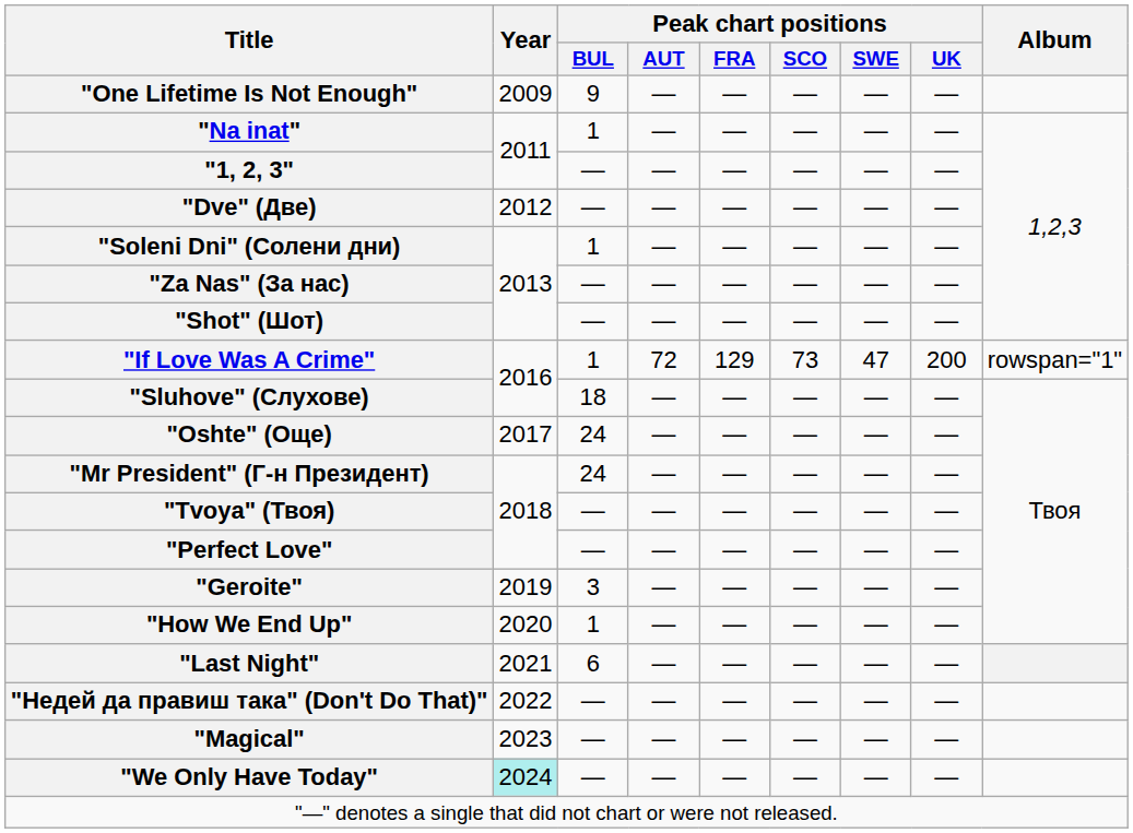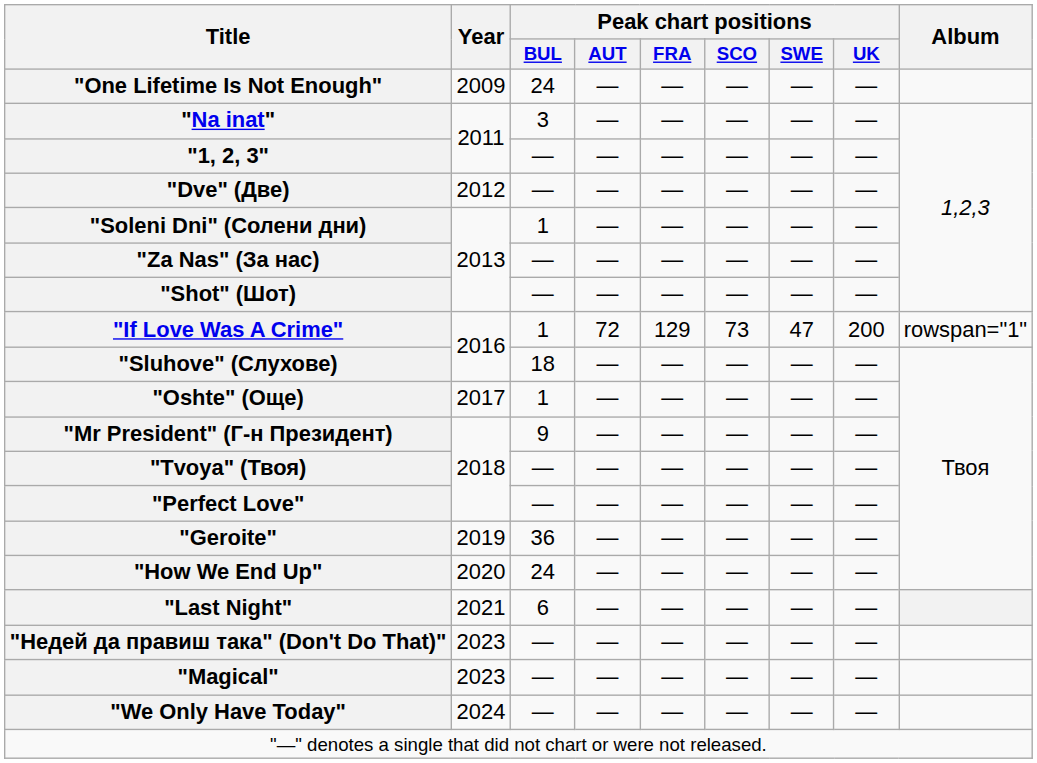"One Lifetime Is Not Enough" | Peak chart positions / BUL: 9 -> 24
"Na inat" | Peak chart positions / BUL: 1 -> 3
"Oshte" (Още) | Peak chart positions / BUL: 24 -> 1
"Mr President" (Г-н Президент) | Peak chart positions / BUL: 24 -> 9
"Geroite" | Peak chart positions / BUL: 3 -> 36
"How We End Up" | Peak chart positions / BUL: 1 -> 24
"Недей да правиш така" (Don't Do That)" | Year: 2022 -> 2023
"We Only Have Today" | Year: paleturquoise background -> no background
